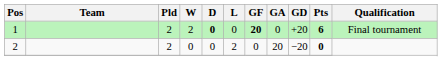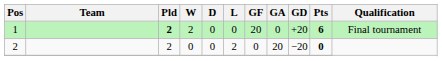1 | Pld: normal -> bold
1 | D: bold -> normal
1 | GF: bold -> normal
